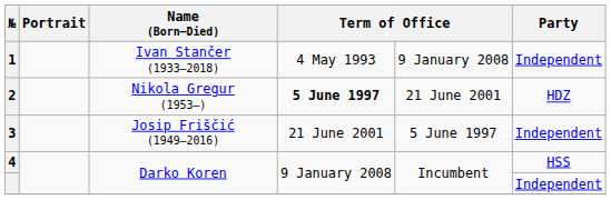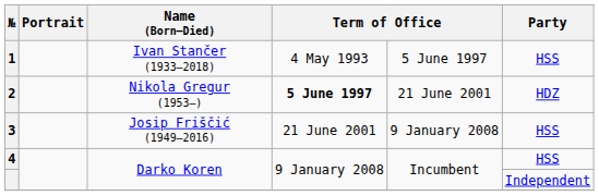1 | column 5: 9 January 2008 -> 5 June 1997
1 | Party: Independent -> HSS
3 | column 5: 5 June 1997 -> 9 January 2008
3 | Party: Independent -> HSS
